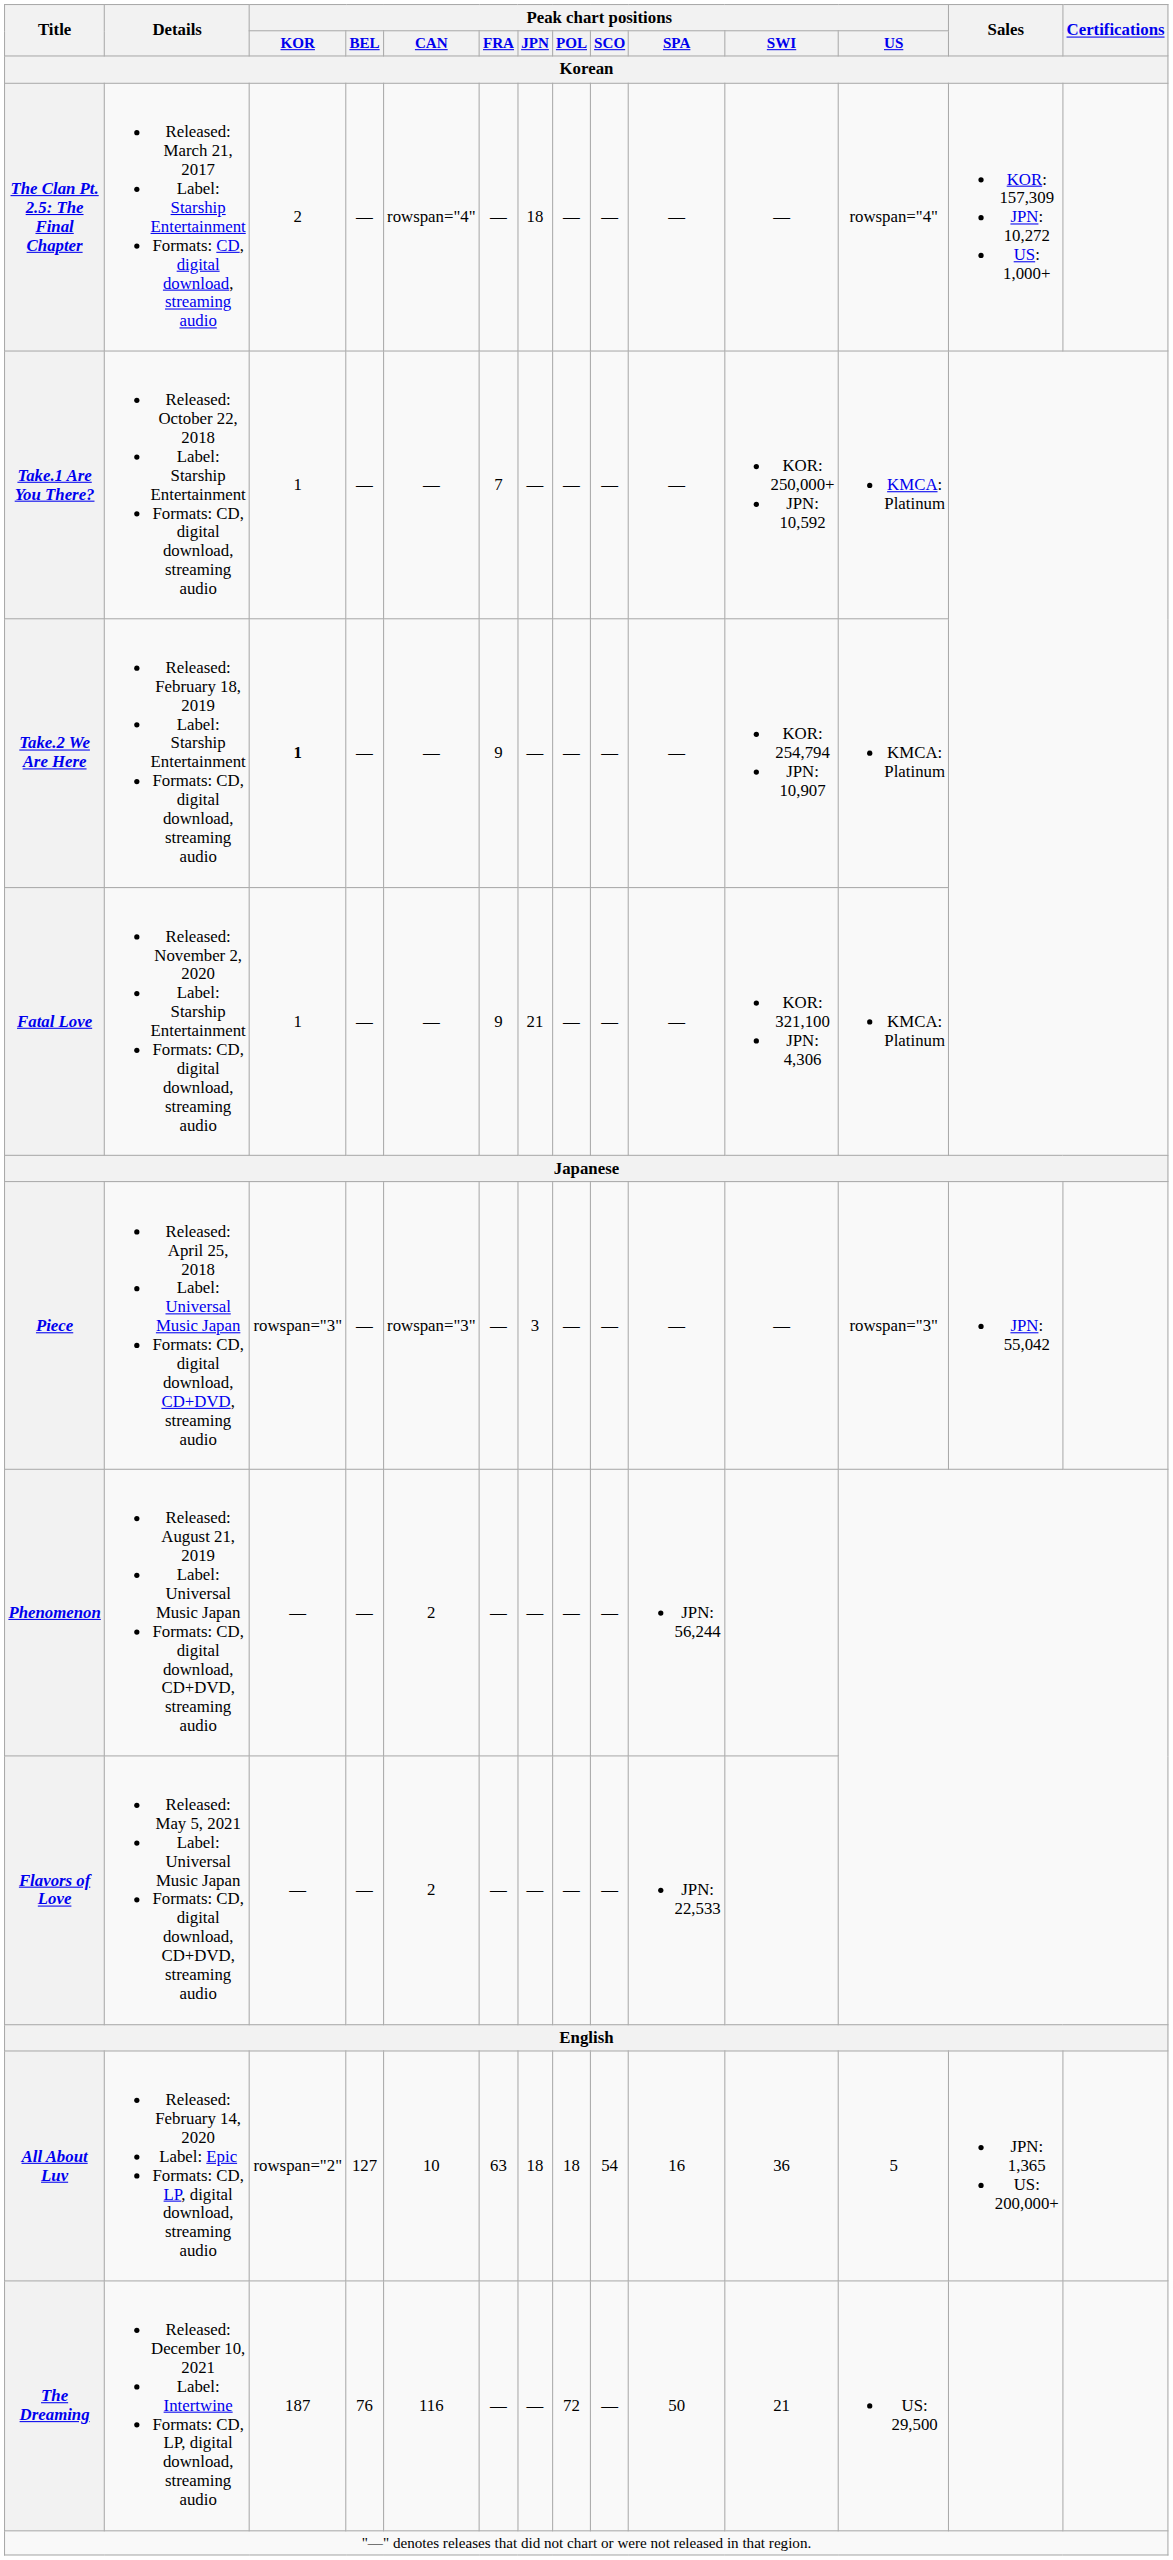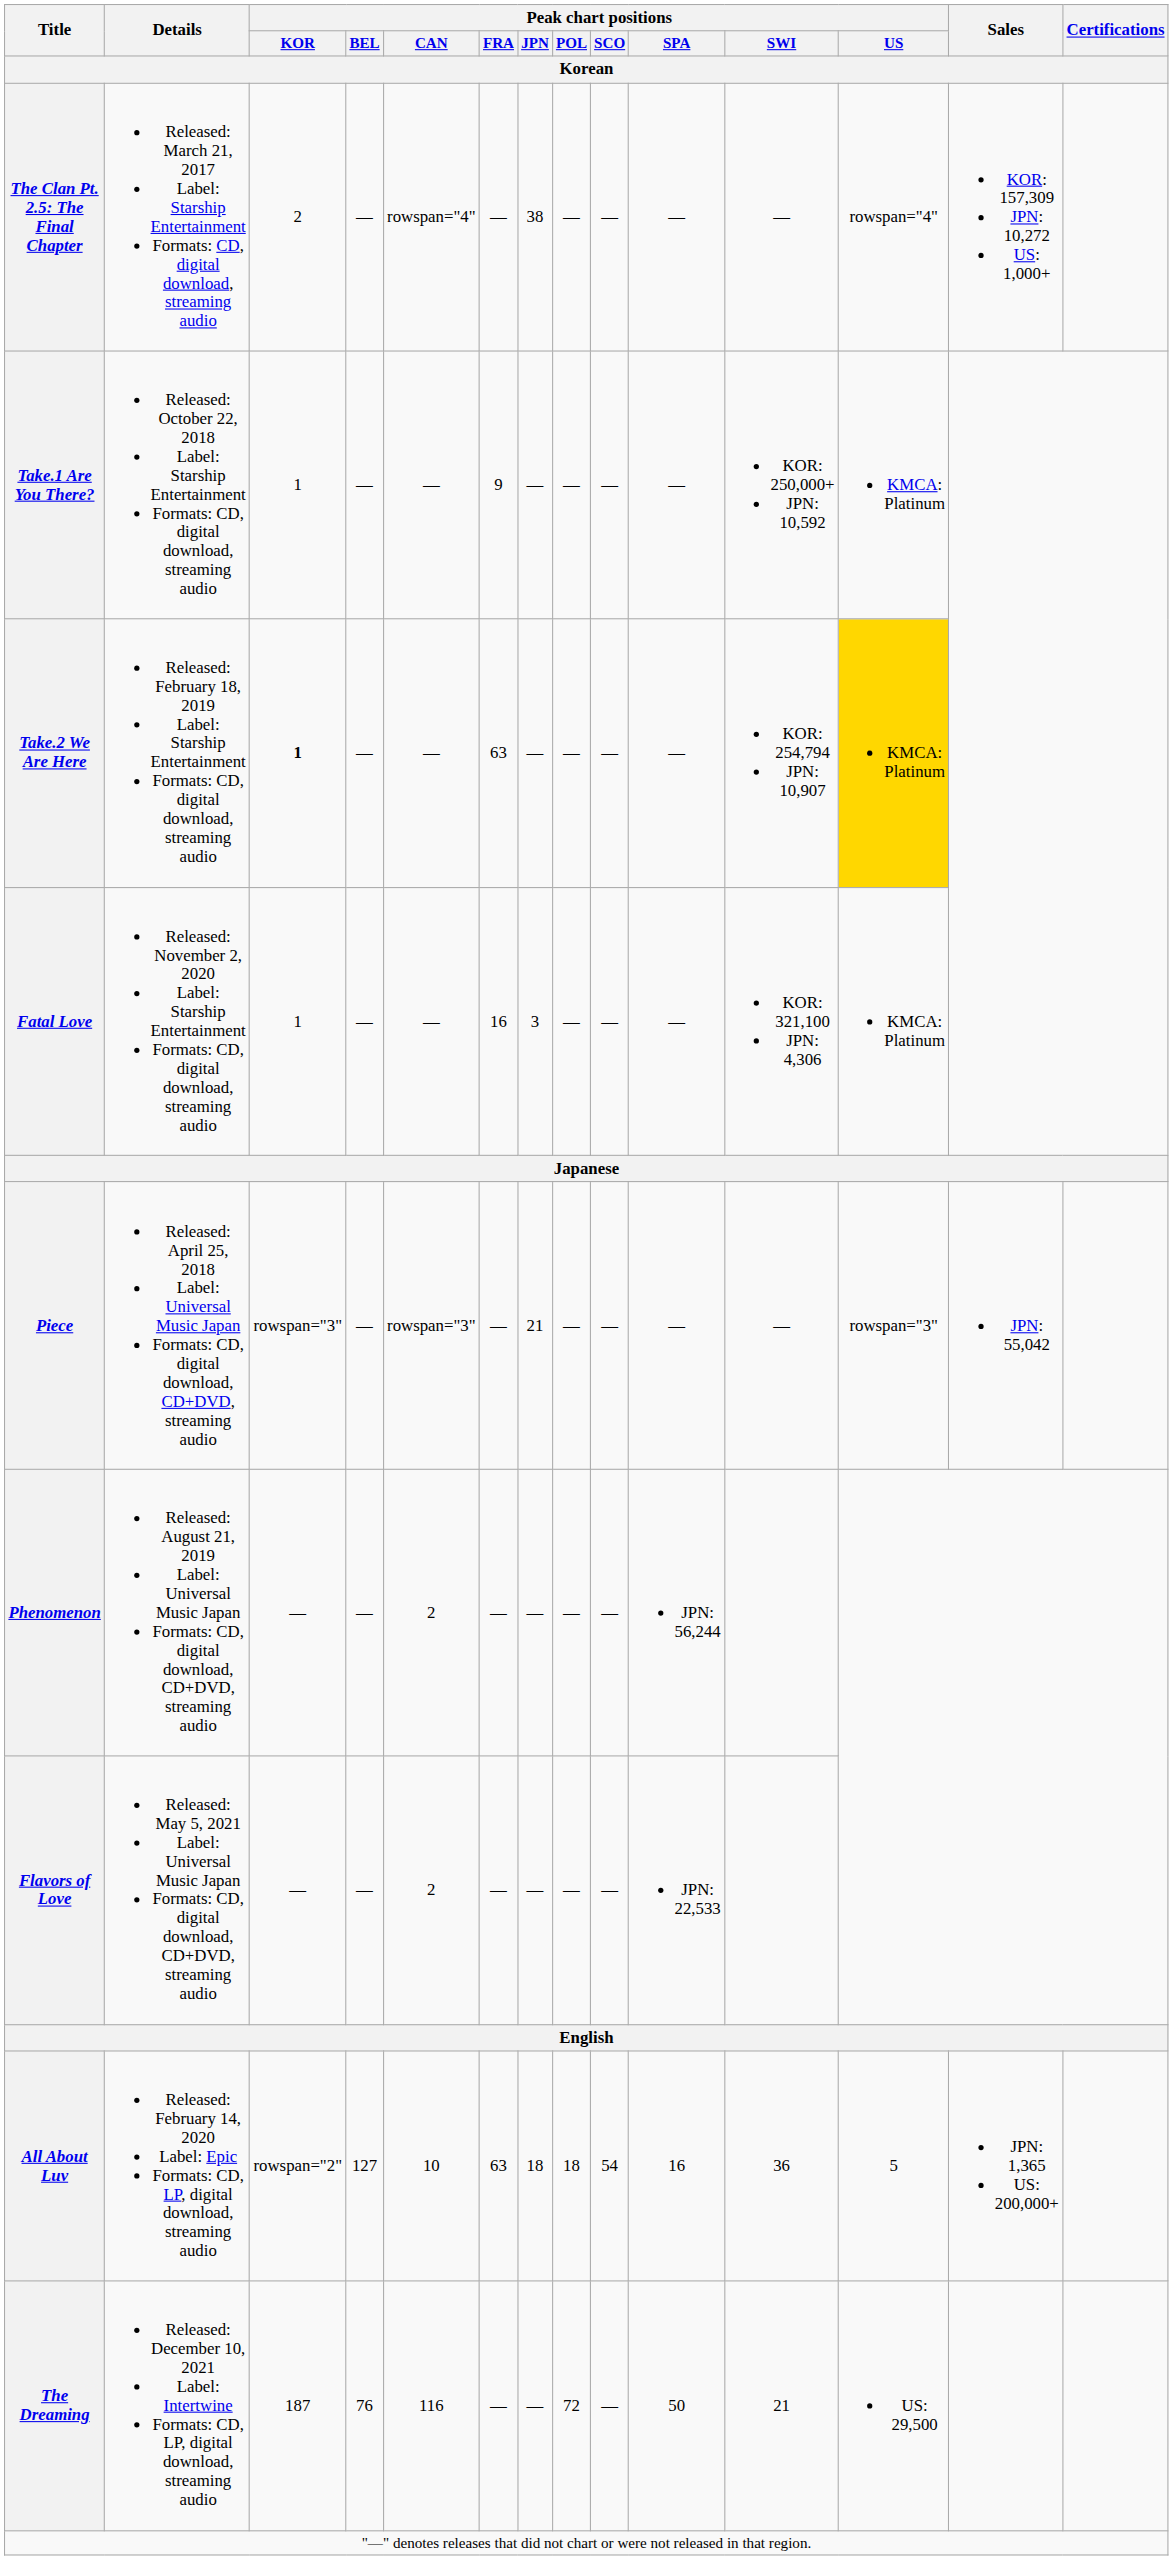The Clan Pt. 2.5: The Final Chapter | Peak chart positions / JPN: 18 -> 38
Take.1 Are You There? | Peak chart positions / FRA: 7 -> 9
Take.2 We Are Here | Peak chart positions / FRA: 9 -> 63
Take.2 We Are Here | Peak chart positions / US: no background -> gold background
Fatal Love | Peak chart positions / FRA: 9 -> 16
Fatal Love | Peak chart positions / JPN: 21 -> 3
Piece | Peak chart positions / JPN: 3 -> 21
